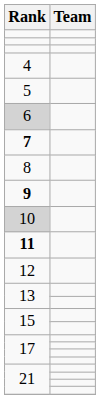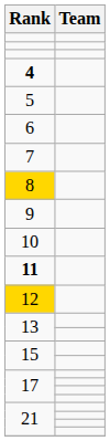row 5 | Rank: normal -> bold
row 7 | Rank: lightgrey background -> no background
row 8 | Rank: bold -> normal
row 9 | Rank: no background -> gold background
row 10 | Rank: bold -> normal
row 11 | Rank: lightgrey background -> no background
row 13 | Rank: no background -> gold background
